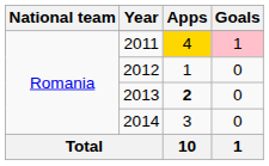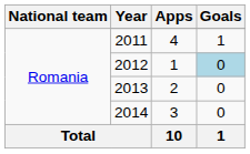2011 | Apps: gold background -> no background
2011 | Goals: pink background -> no background
2012 | Goals: no background -> lightblue background
2013 | Apps: bold -> normal
